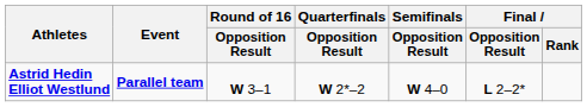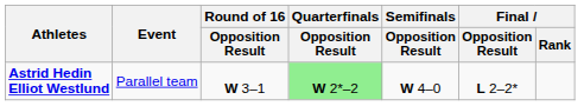Astrid Hedin Elliot Westlund | Event: bold -> normal
Astrid Hedin Elliot Westlund | Quarterfinals / Opposition Result: no background -> lightgreen background
